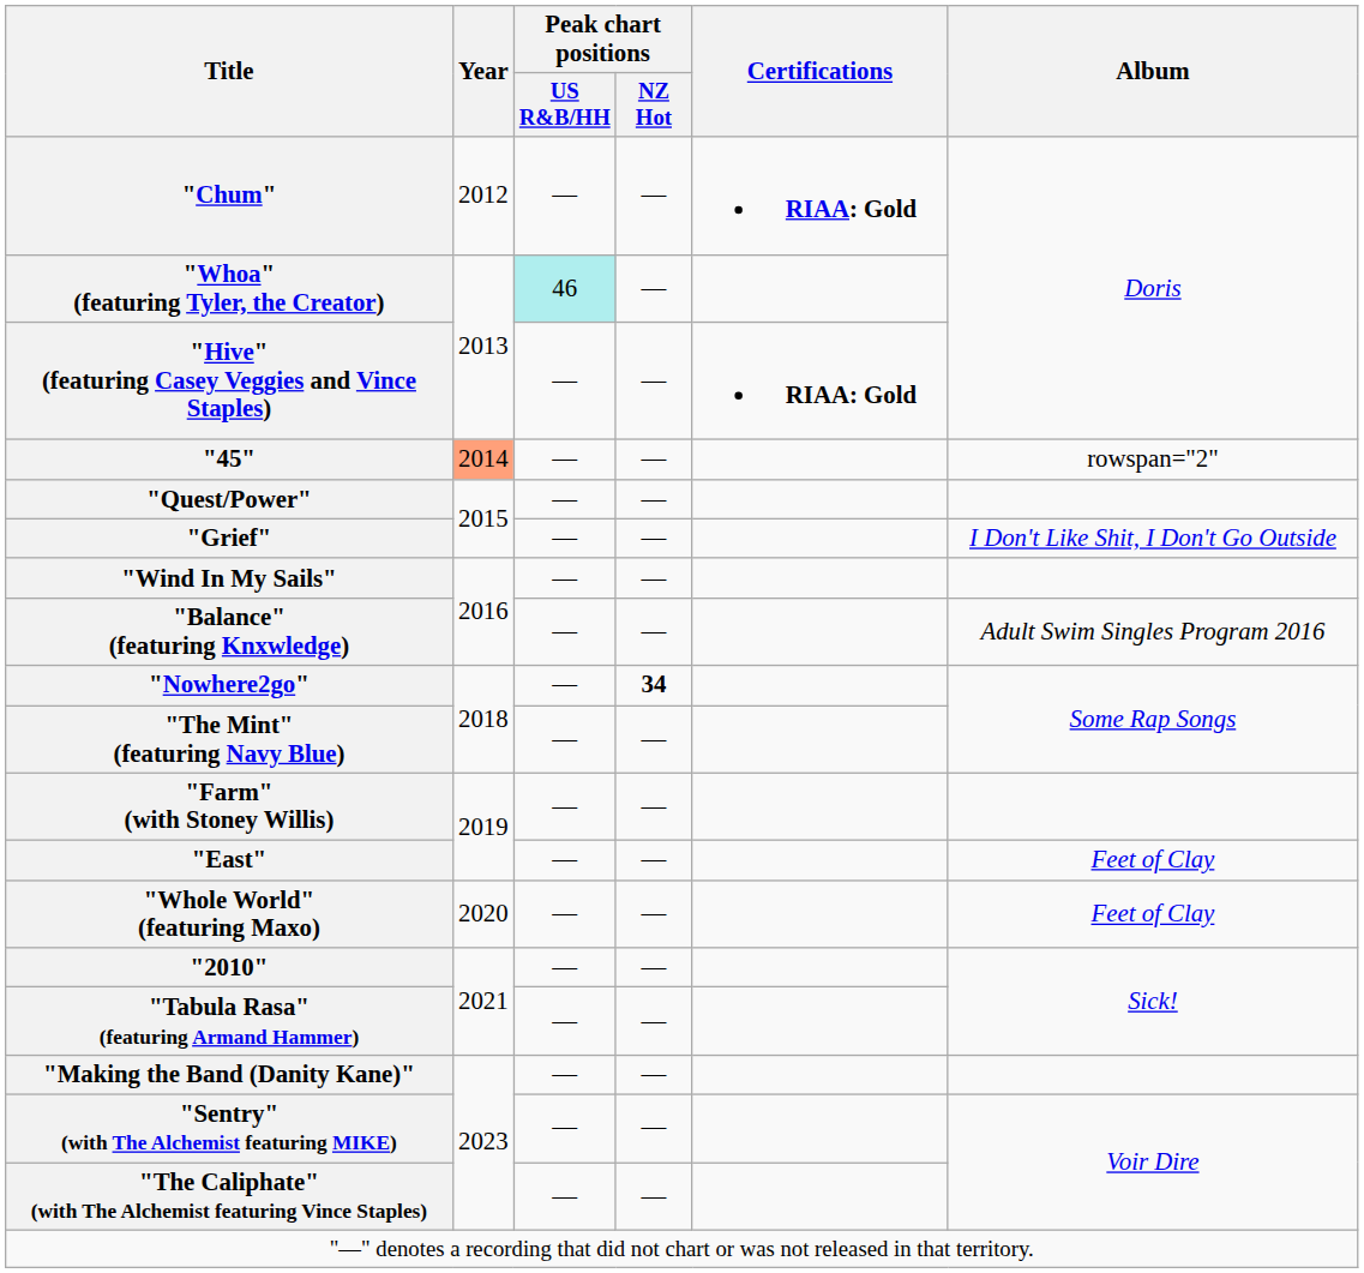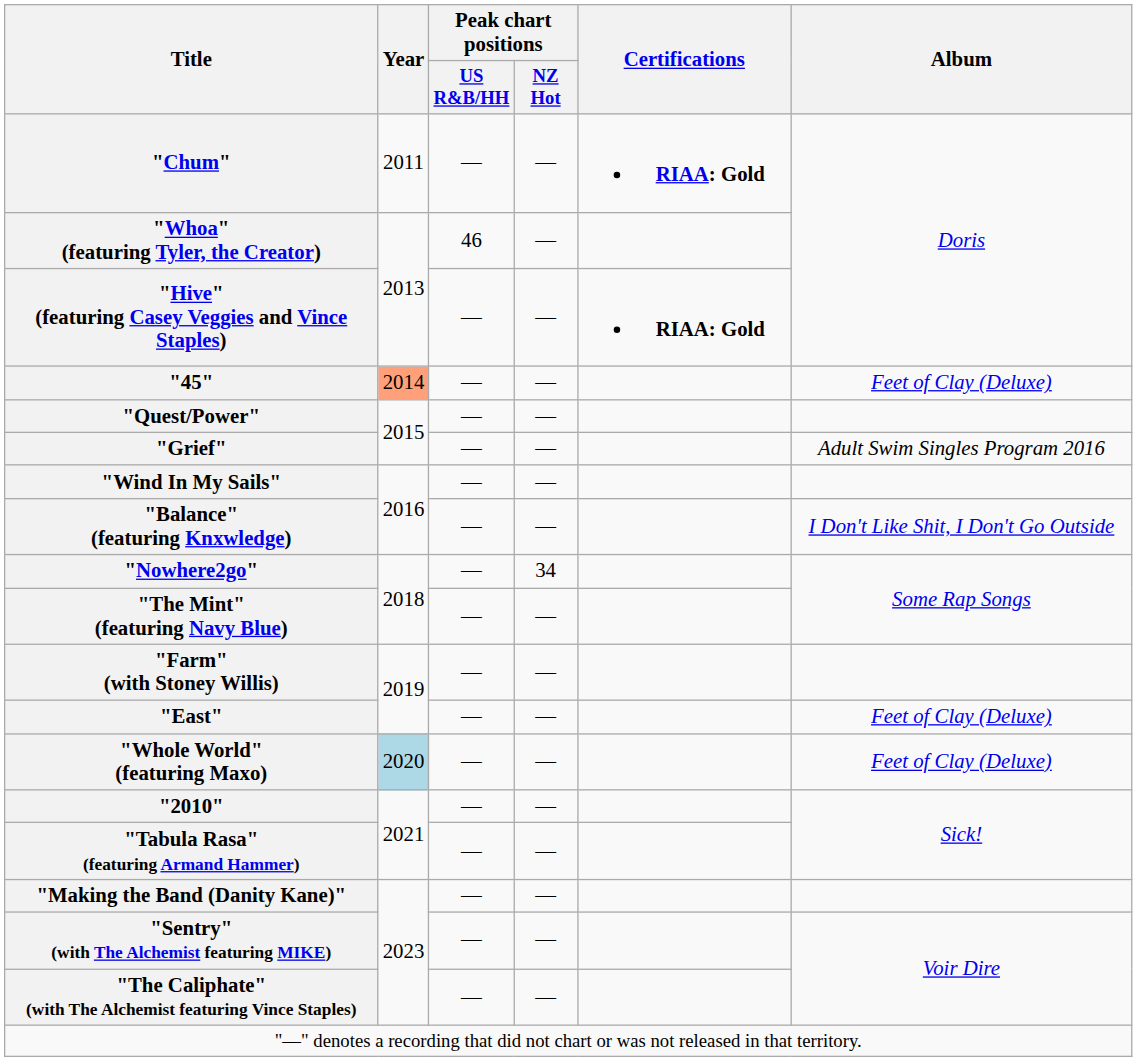"Chum" | Year: 2012 -> 2011
"Whoa" (featuring Tyler, the Creator) | Peak chart positions / US R&B/HH: paleturquoise background -> no background
"45" | Album: rowspan="2" -> Feet of Clay (Deluxe)
"Grief" | Album: I Don't Like Shit, I Don't Go Outside -> Adult Swim Singles Program 2016
"Balance" (featuring Knxwledge) | Album: Adult Swim Singles Program 2016 -> I Don't Like Shit, I Don't Go Outside
"Nowhere2go" | Peak chart positions / NZ Hot: bold -> normal
"East" | Album: Feet of Clay -> Feet of Clay (Deluxe)
"Whole World" (featuring Maxo) | Year: no background -> lightblue background
"Whole World" (featuring Maxo) | Album: Feet of Clay -> Feet of Clay (Deluxe)
